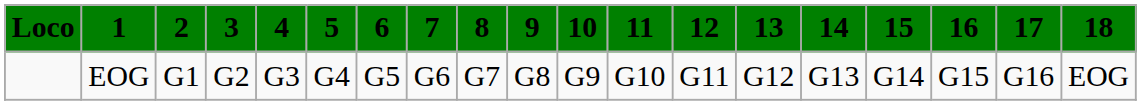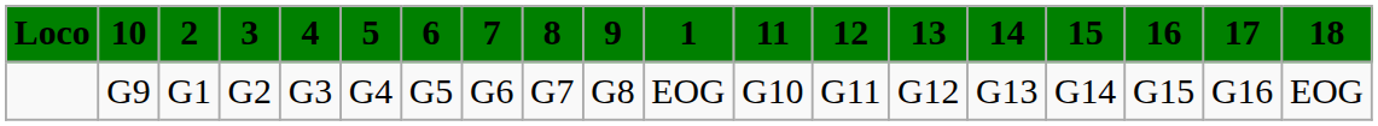columns swapped: 1 <-> 10
